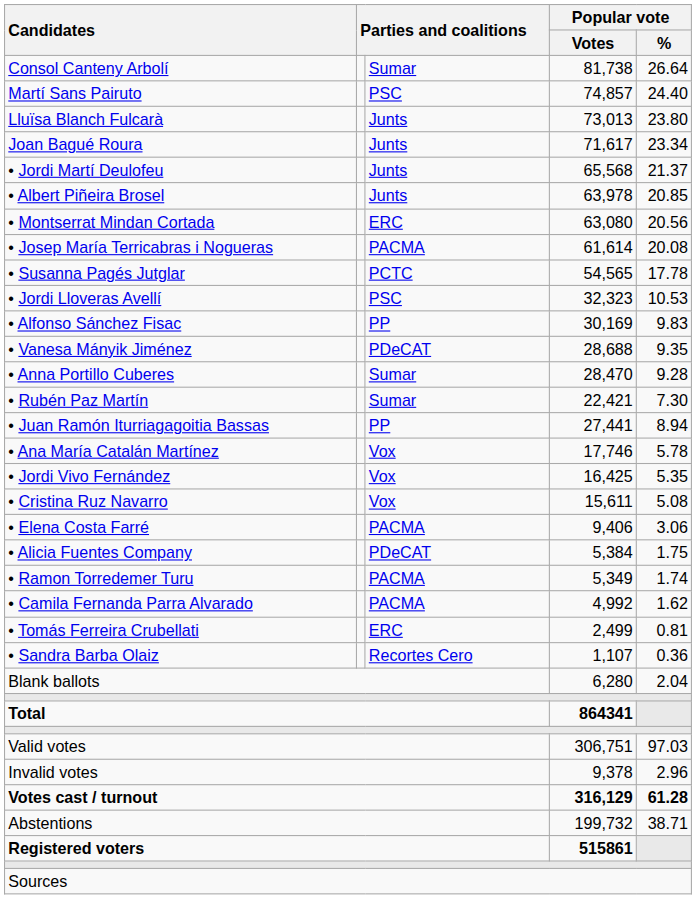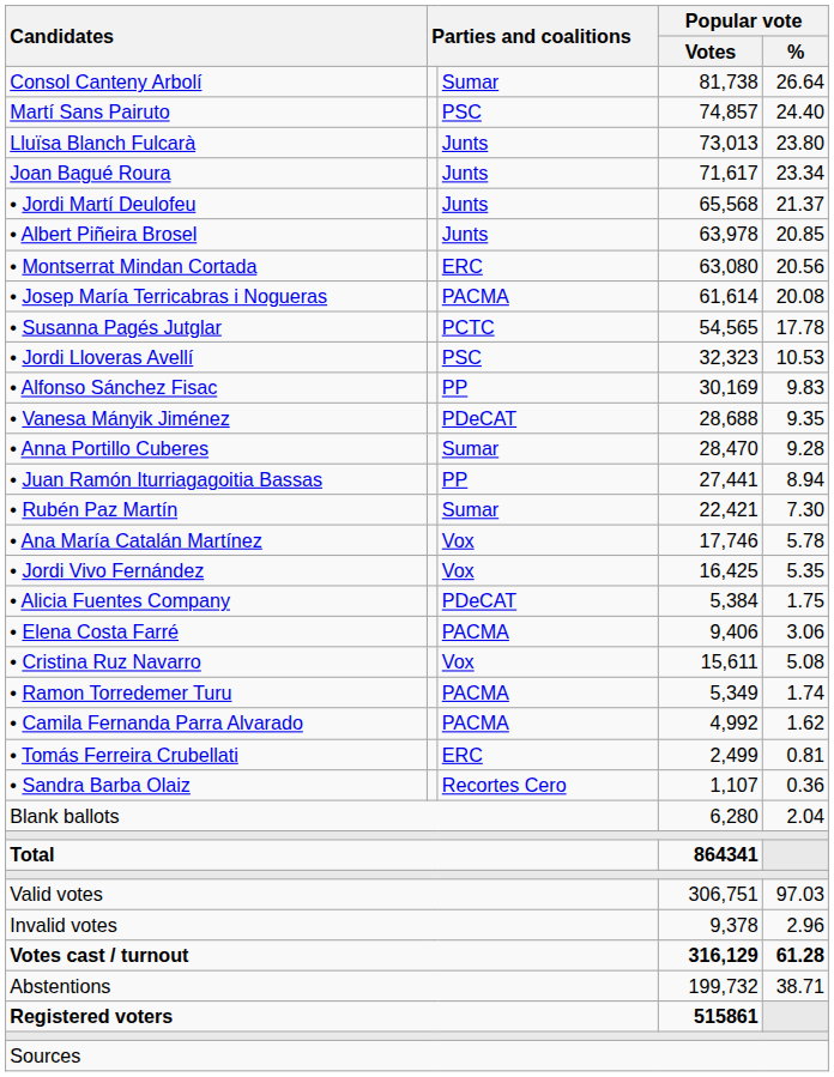rows swapped: • Juan Ramón Iturriagagoitia Bassas <-> • Rubén Paz Martín
rows swapped: • Cristina Ruz Navarro <-> • Alicia Fuentes Company
